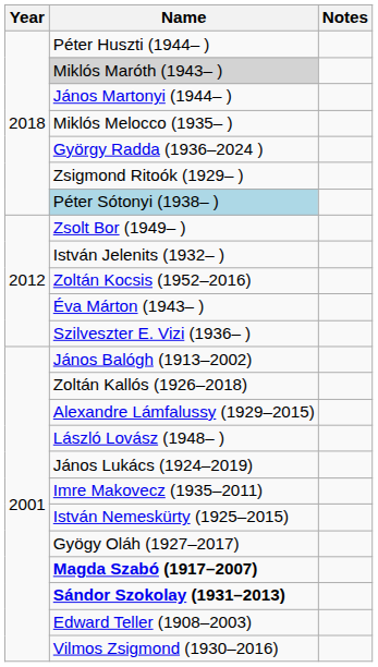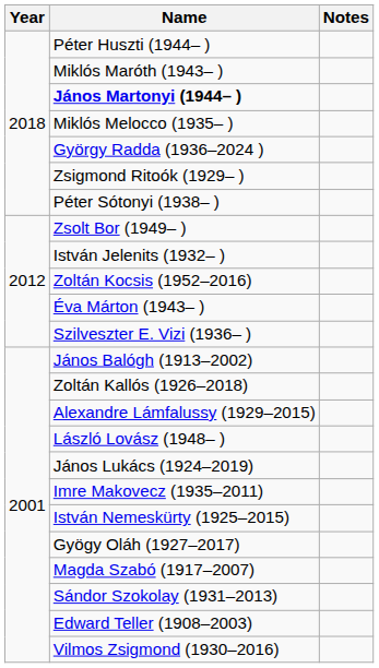Miklós Maróth (1943– ) | Name: lightgrey background -> no background
János Martonyi (1944– ) | Name: normal -> bold
Péter Sótonyi (1938– ) | Name: lightblue background -> no background
Magda Szabó (1917–2007) | Name: bold -> normal
Sándor Szokolay (1931–2013) | Name: bold -> normal
